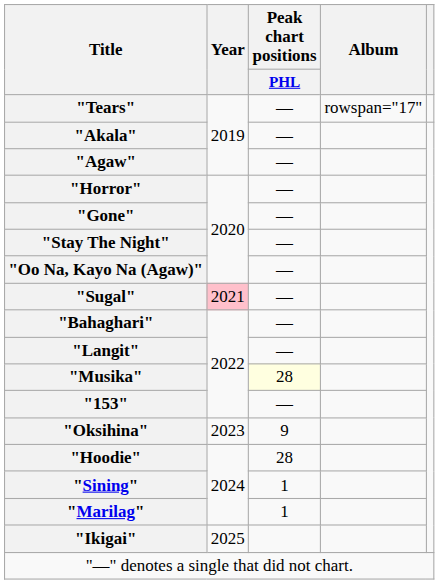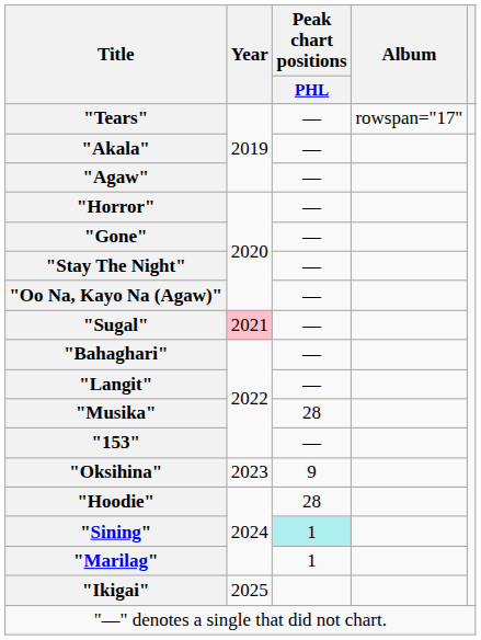"Musika" | Peak chart positions / PHL: lightyellow background -> no background
"Sining" | Peak chart positions / PHL: no background -> paleturquoise background
